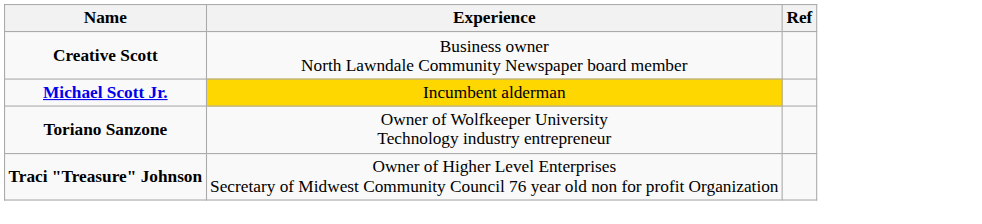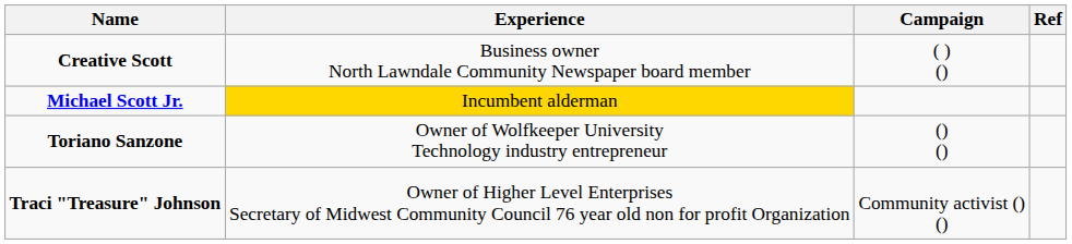+ column: Campaign | ( ) () | () () | Community activist () ()
